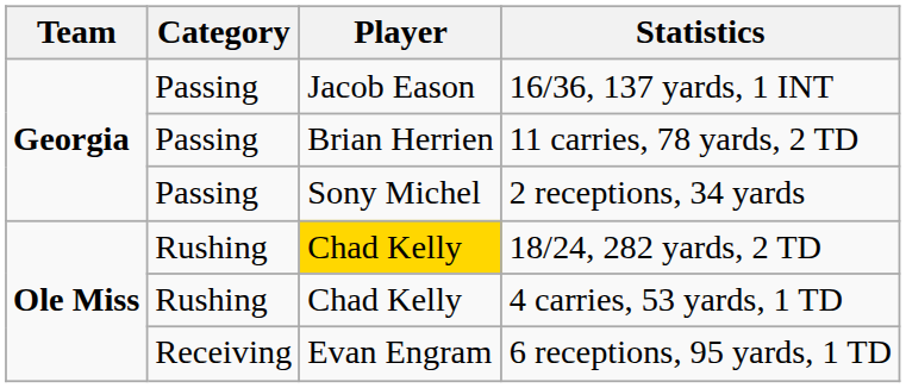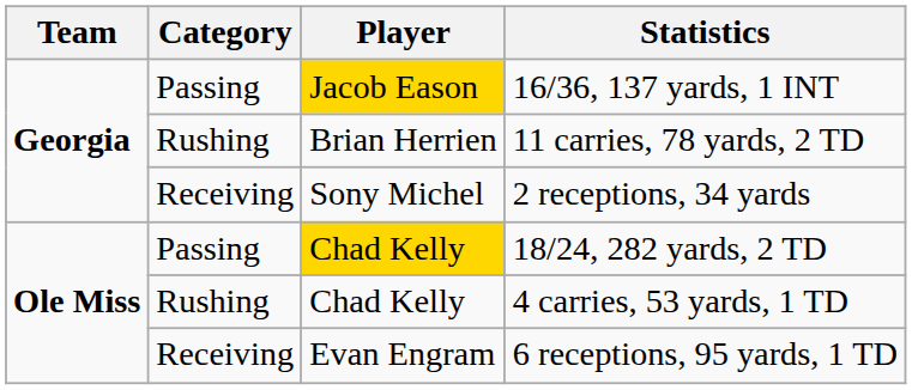16/36, 137 yards, 1 INT | Player: no background -> gold background
11 carries, 78 yards, 2 TD | Category: Passing -> Rushing
2 receptions, 34 yards | Category: Passing -> Receiving
18/24, 282 yards, 2 TD | Category: Rushing -> Passing
